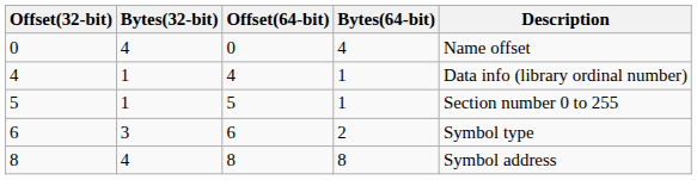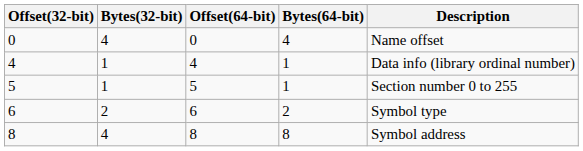row 5 | Bytes(32-bit): 3 -> 2
